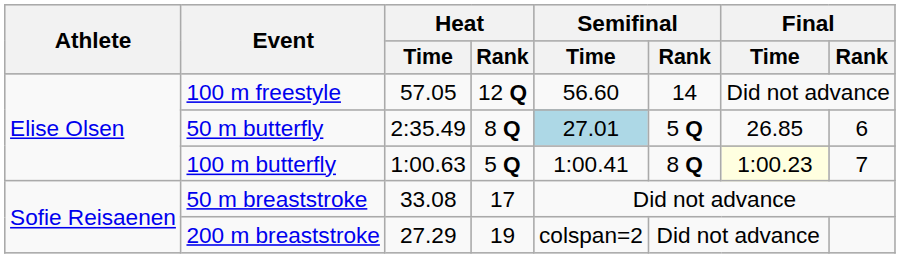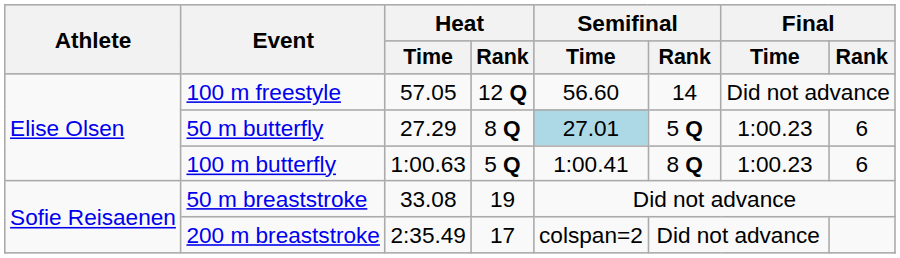50 m butterfly | Heat / Time: 2:35.49 -> 27.29
50 m butterfly | Final / Time: 26.85 -> 1:00.23
100 m butterfly | Final / Time: lightyellow background -> no background
100 m butterfly | Final / Rank: 7 -> 6
50 m breaststroke | Heat / Rank: 17 -> 19
200 m breaststroke | Heat / Time: 27.29 -> 2:35.49
200 m breaststroke | Heat / Rank: 19 -> 17
